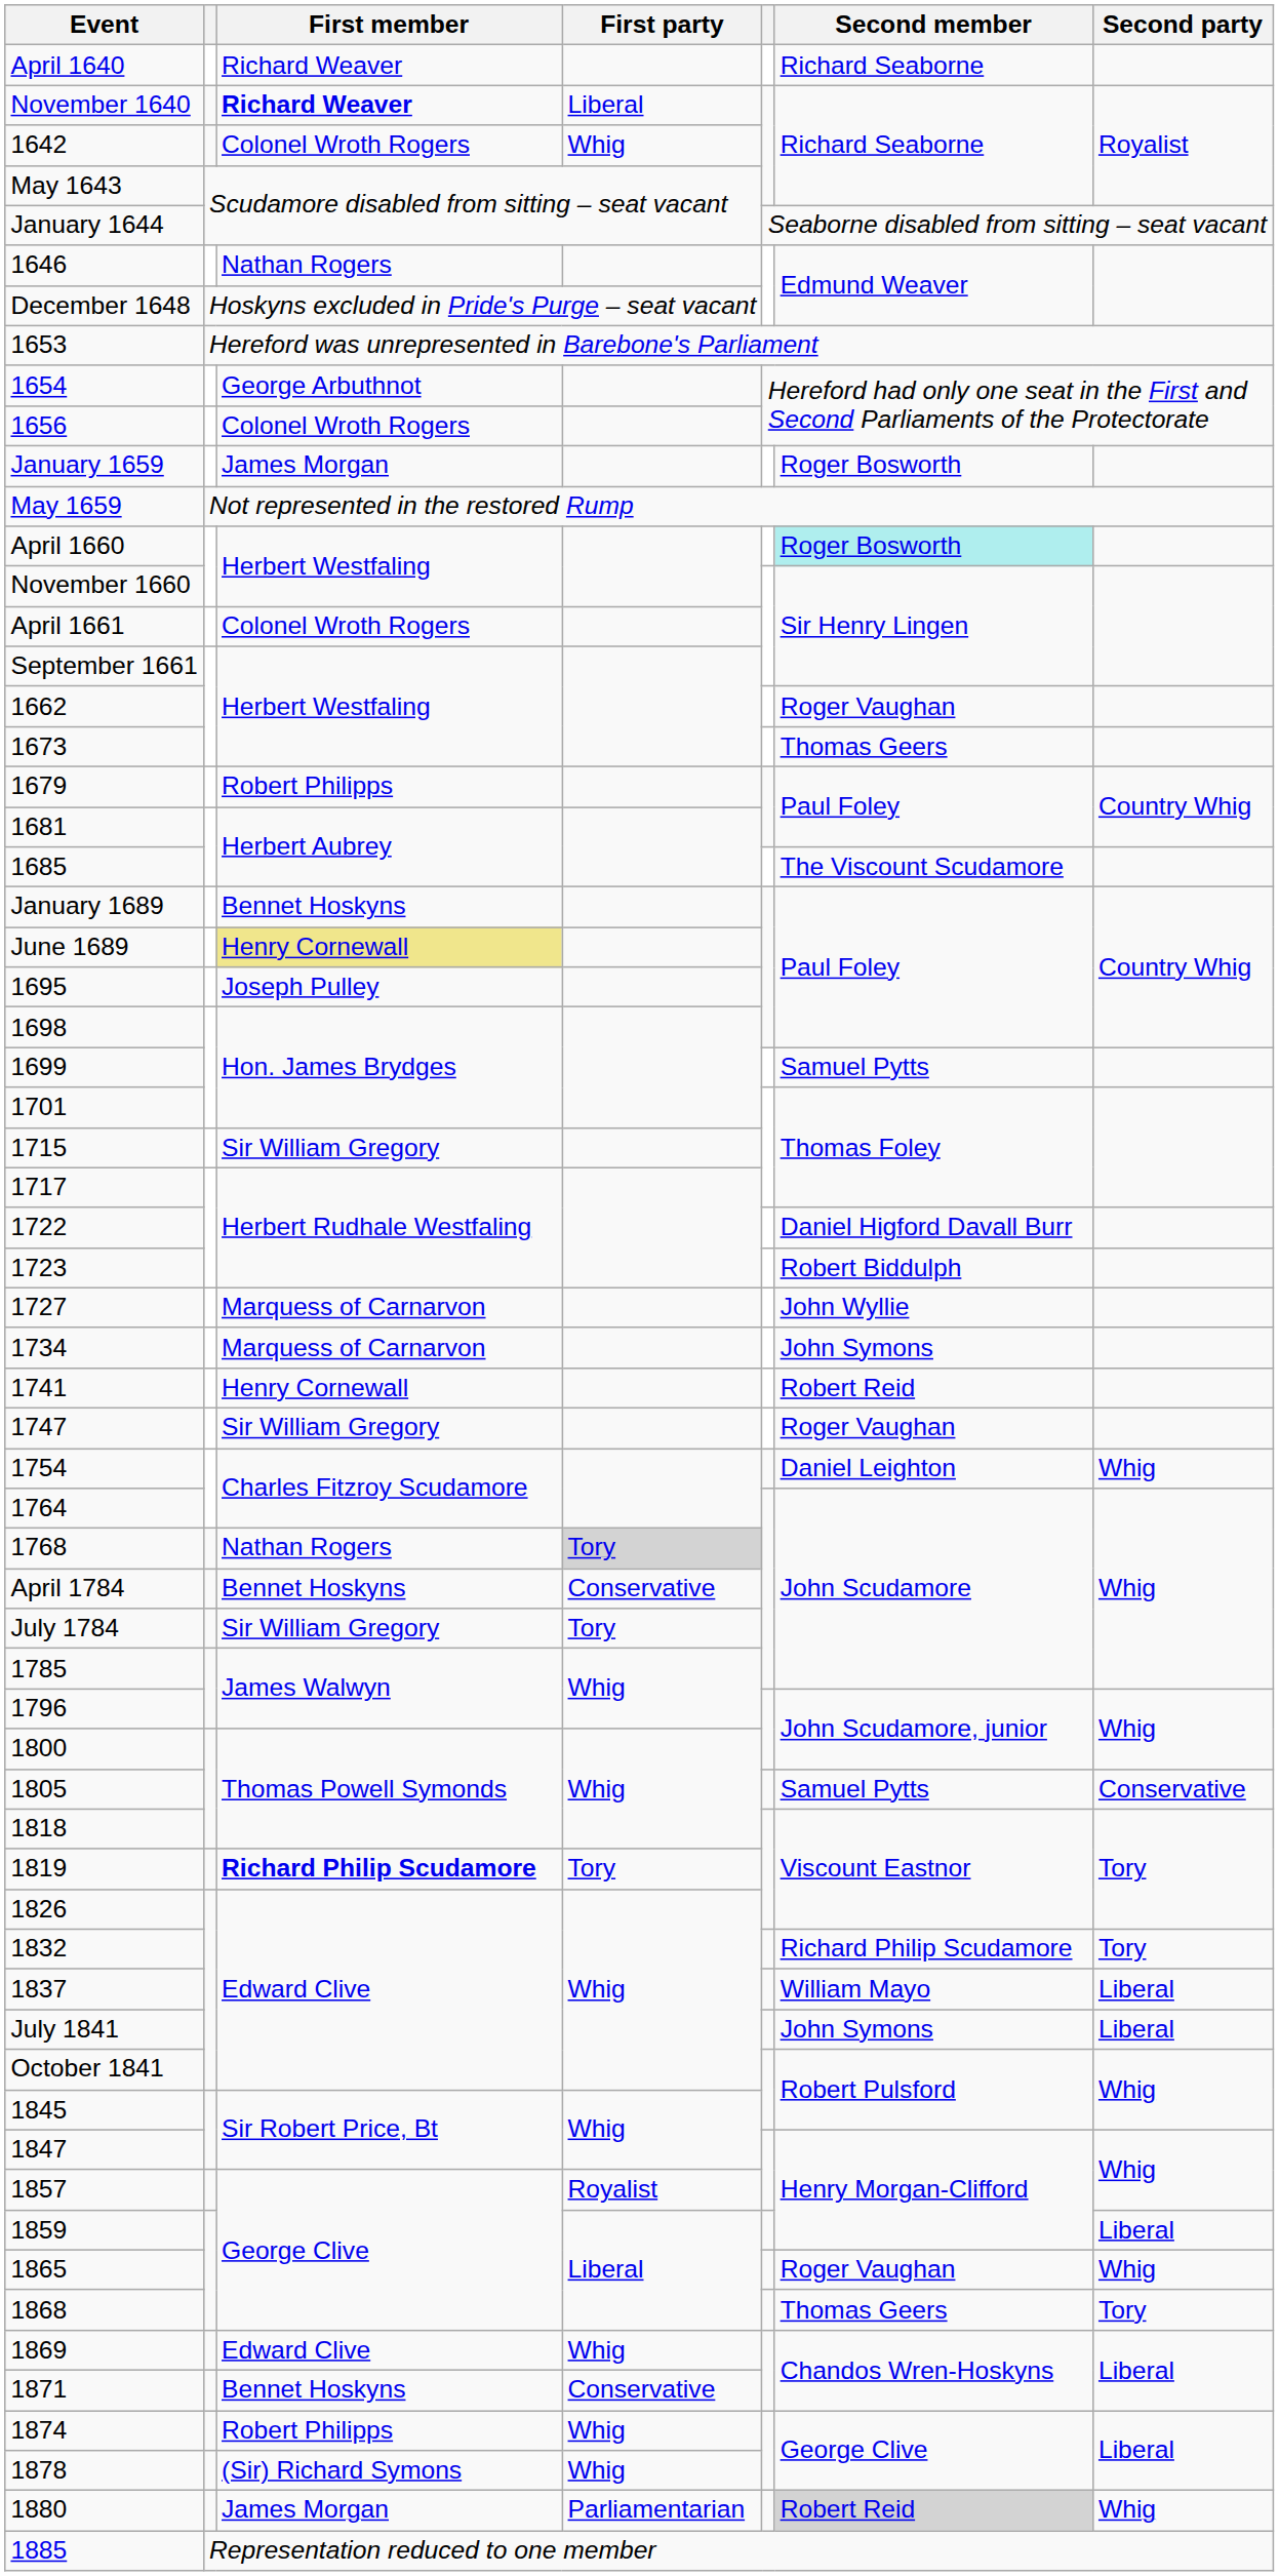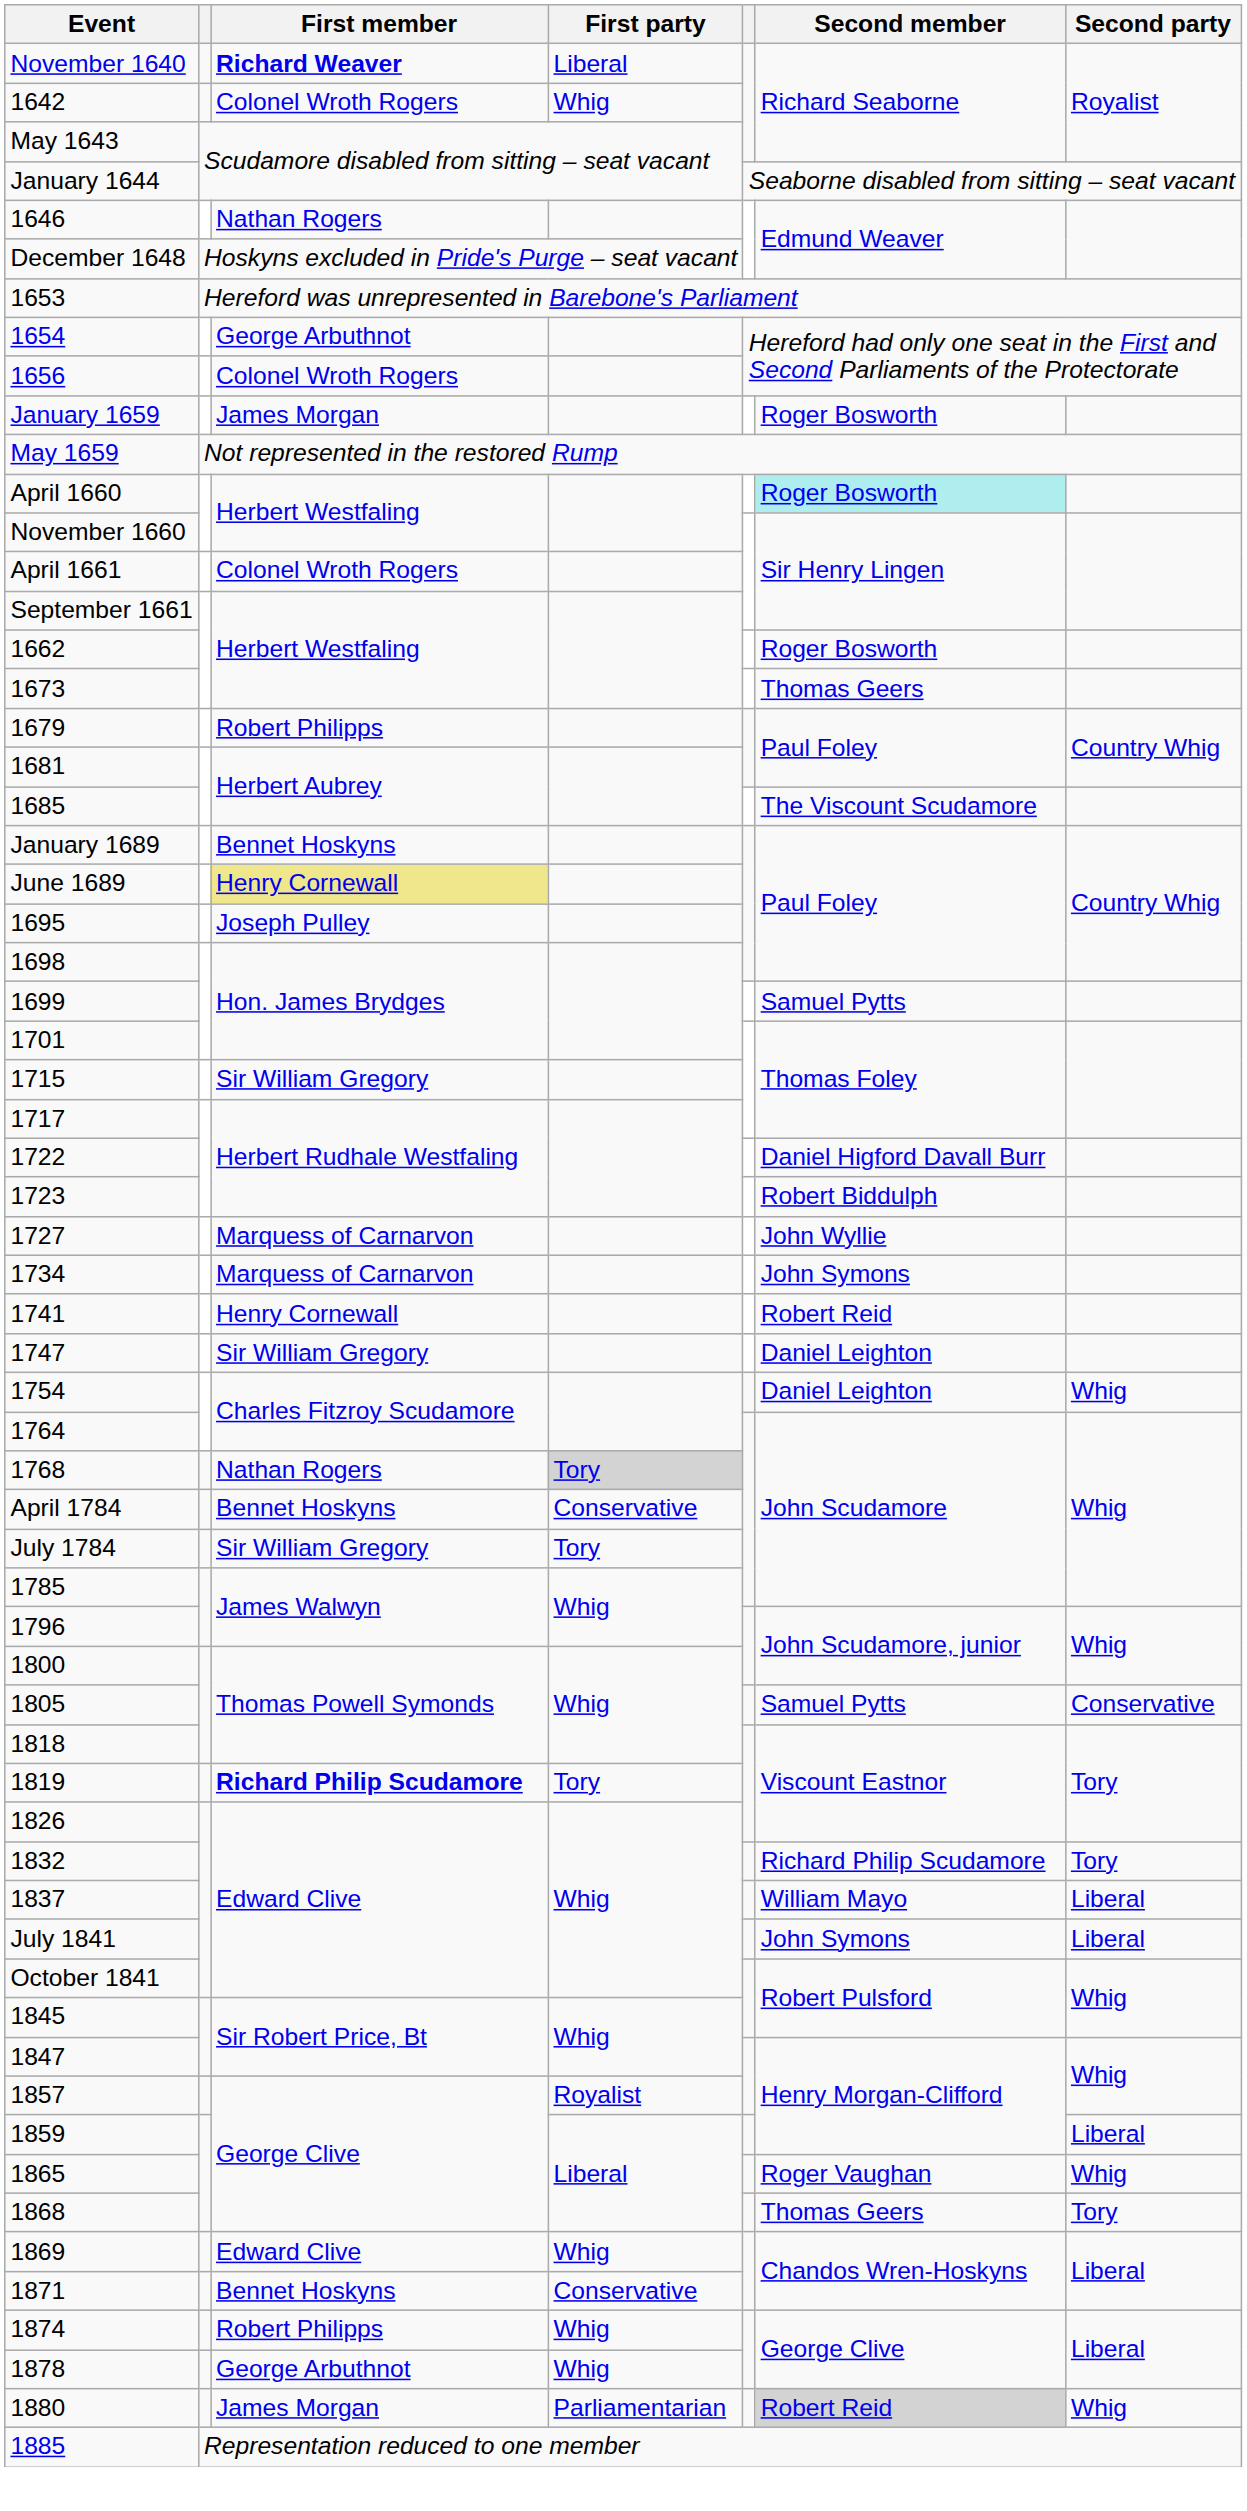- row: April 1640 | Richard Weaver | Richard Seaborne
1662 | Second member: Roger Vaughan -> Roger Bosworth
1747 | Second member: Roger Vaughan -> Daniel Leighton
1878 | First member: (Sir) Richard Symons -> George Arbuthnot
